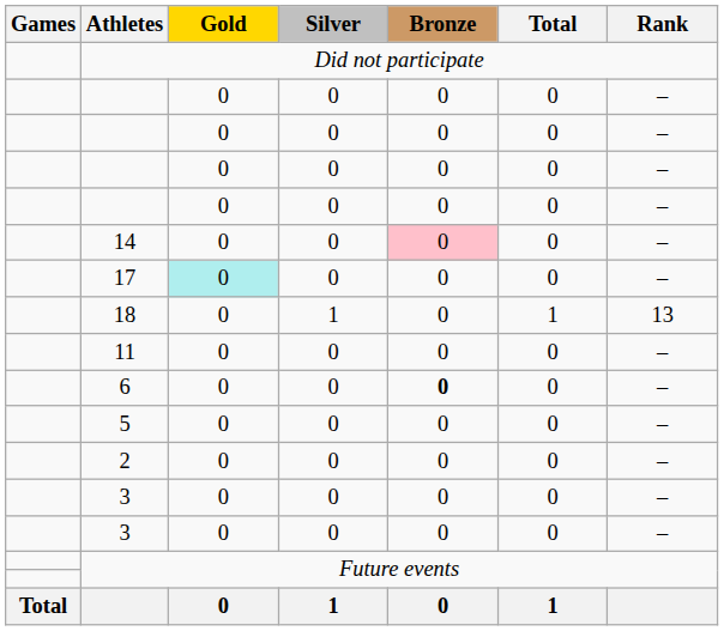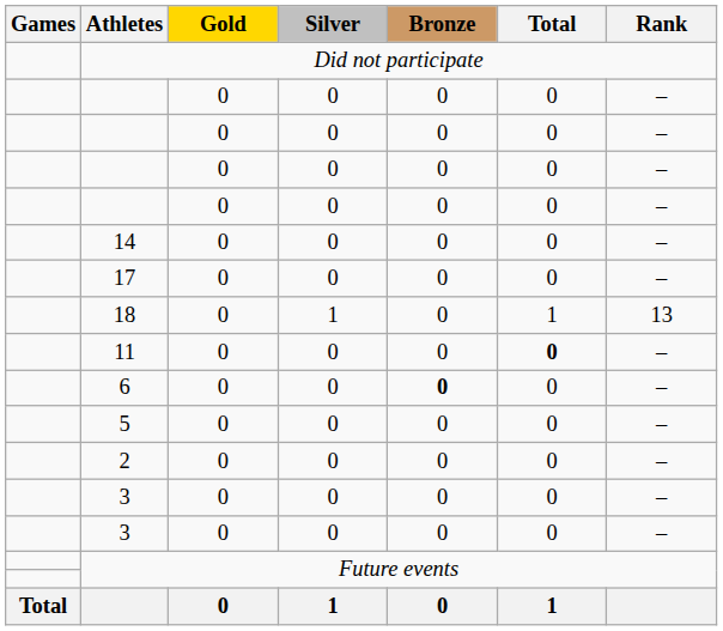14 | Bronze: pink background -> no background
17 | Gold: paleturquoise background -> no background
11 | Total: normal -> bold
